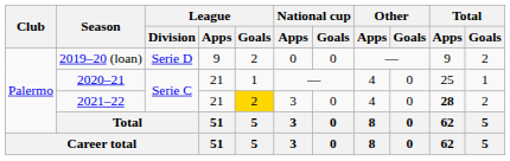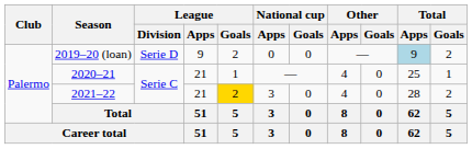2019–20 (loan) | Total / Apps: no background -> lightblue background
2021–22 | Total / Apps: bold -> normal
